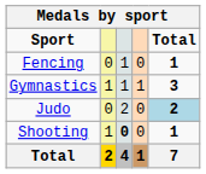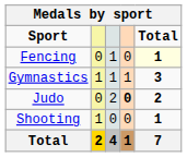Fencing | Total: no background -> lightyellow background
Judo | column 4: normal -> bold
Judo | Total: lightblue background -> no background
Shooting | column 3: bold -> normal
